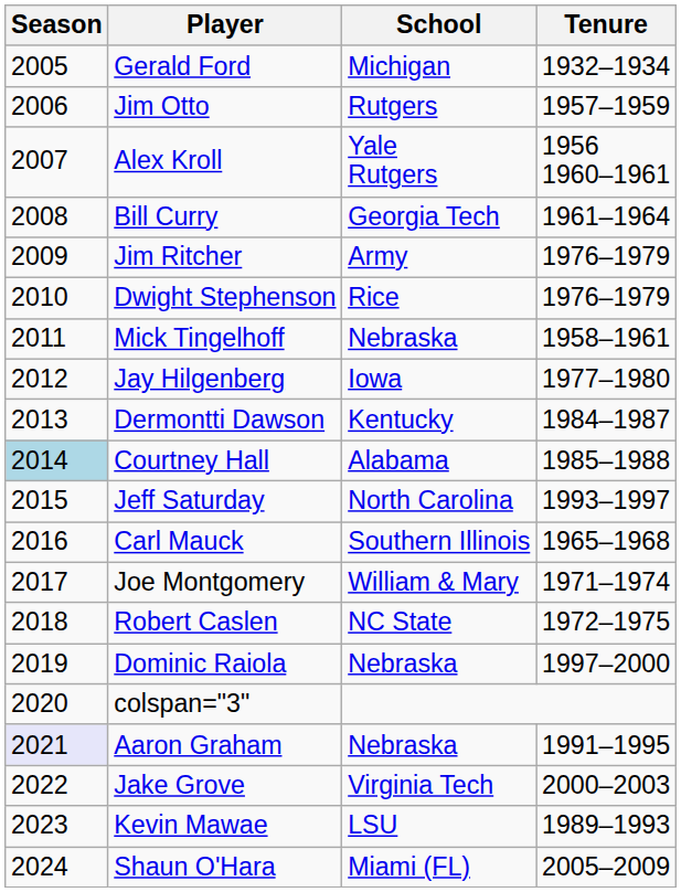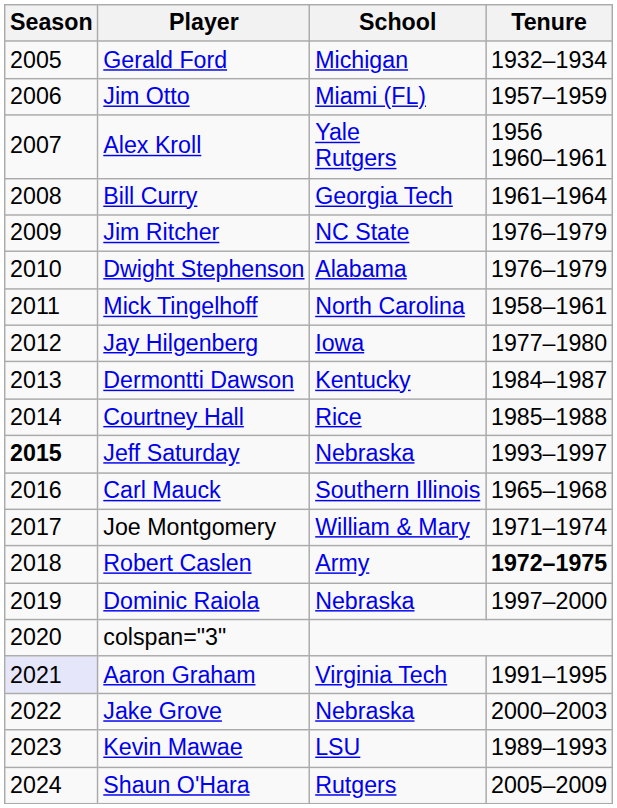Jim Otto | School: Rutgers -> Miami (FL)
Jim Ritcher | School: Army -> NC State
Dwight Stephenson | School: Rice -> Alabama
Mick Tingelhoff | School: Nebraska -> North Carolina
Courtney Hall | Season: lightblue background -> no background
Courtney Hall | School: Alabama -> Rice
Jeff Saturday | Season: normal -> bold
Jeff Saturday | School: North Carolina -> Nebraska
Robert Caslen | School: NC State -> Army
Robert Caslen | Tenure: normal -> bold
Aaron Graham | School: Nebraska -> Virginia Tech
Jake Grove | School: Virginia Tech -> Nebraska
Shaun O'Hara | School: Miami (FL) -> Rutgers
